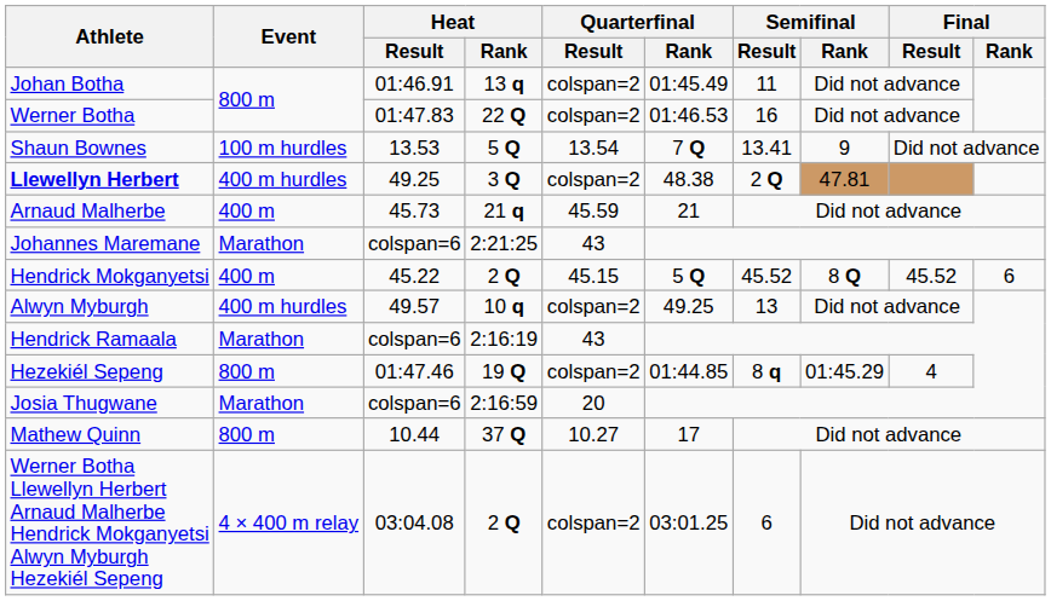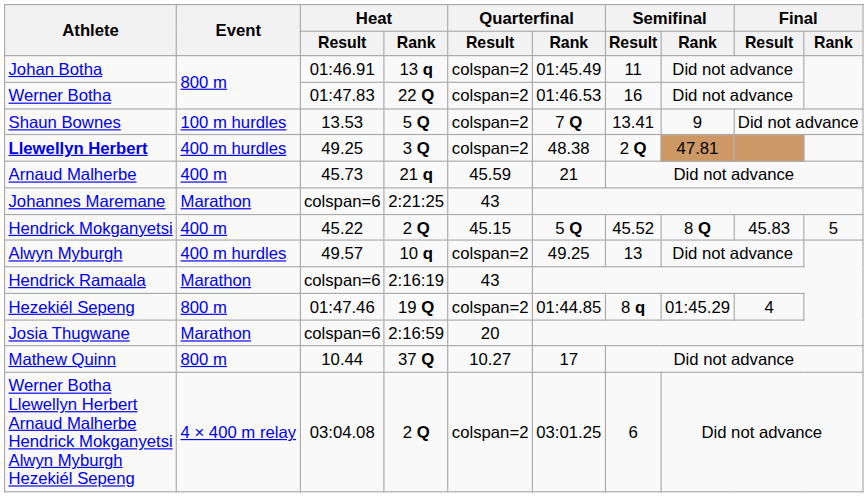Shaun Bownes | Quarterfinal / Result: 13.54 -> colspan=2
Hendrick Mokganyetsi | Final / Result: 45.52 -> 45.83
Hendrick Mokganyetsi | Final / Rank: 6 -> 5
